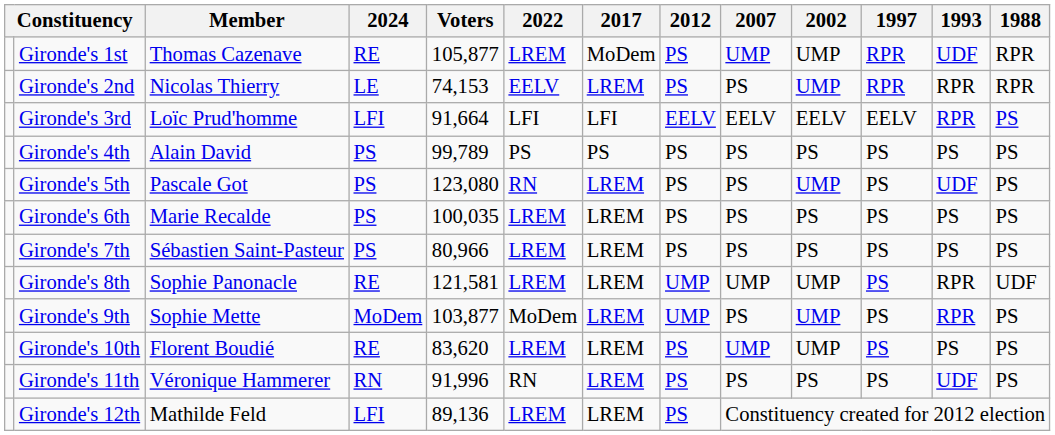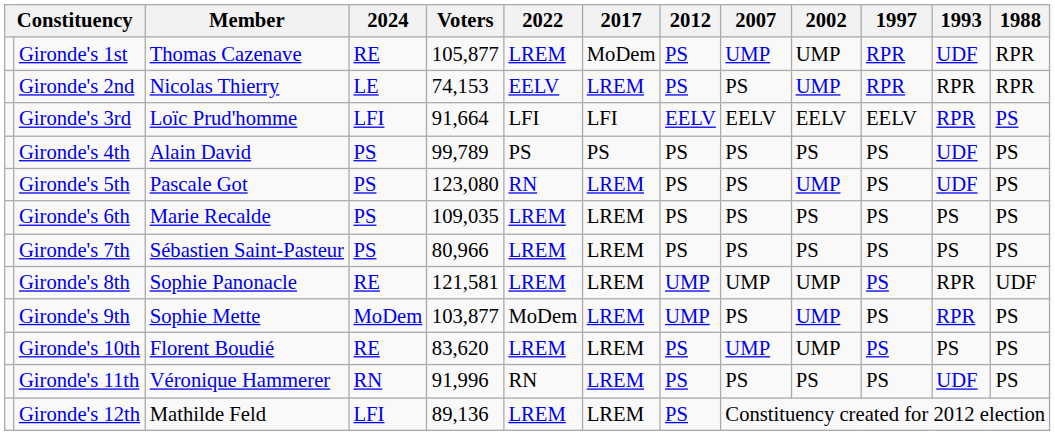Gironde's 4th | 1993: PS -> UDF
Gironde's 6th | Voters: 100,035 -> 109,035
